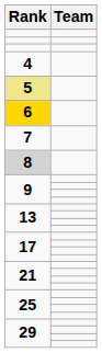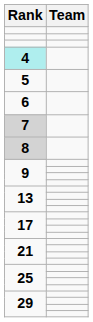row 5 | Rank: no background -> paleturquoise background
row 6 | Rank: khaki background -> no background
row 7 | Rank: gold background -> no background
row 8 | Rank: no background -> lightgrey background
